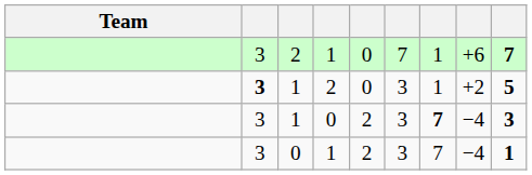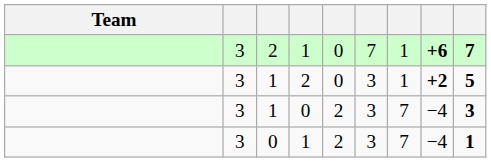row 2 | column 8: normal -> bold
row 3 | column 2: bold -> normal
row 3 | column 8: normal -> bold
row 4 | column 7: bold -> normal
